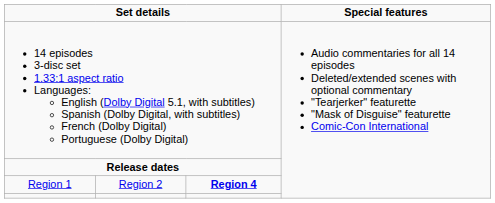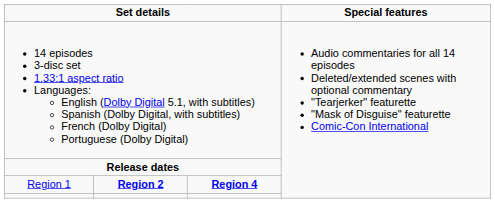Region 1 | column 2: normal -> bold
